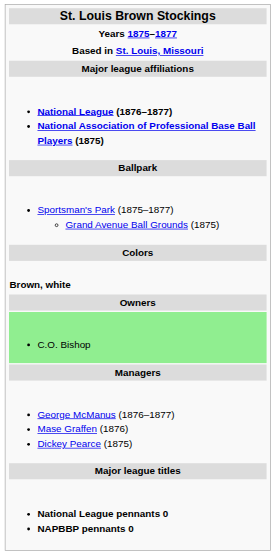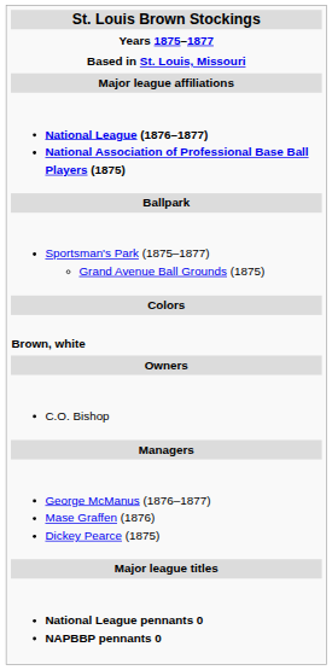row 11 | column 1: lightgreen background -> no background
